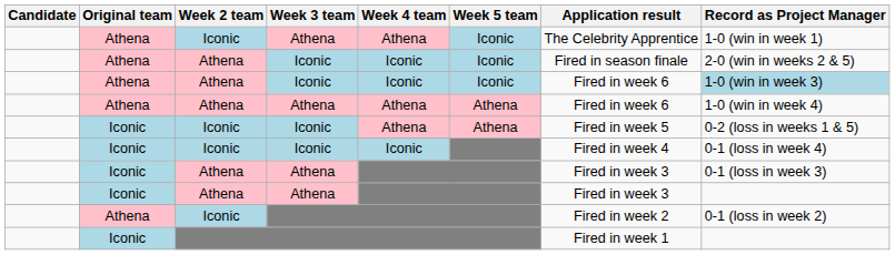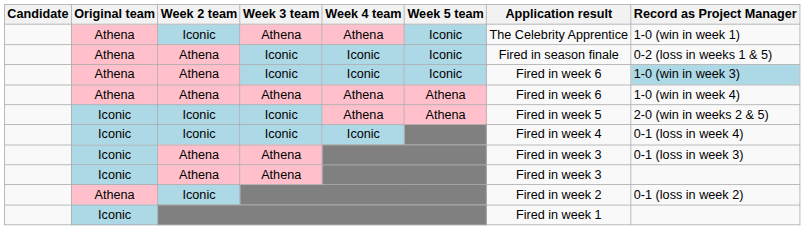row 3 | Record as Project Manager: 2-0 (win in weeks 2 & 5) -> 0-2 (loss in weeks 1 & 5)
row 6 | Record as Project Manager: 0-2 (loss in weeks 1 & 5) -> 2-0 (win in weeks 2 & 5)
